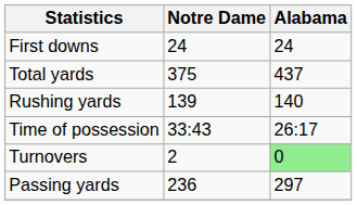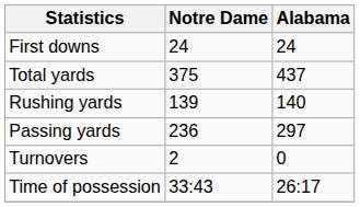rows swapped: Passing yards <-> Time of possession
Turnovers | Alabama: lightgreen background -> no background
